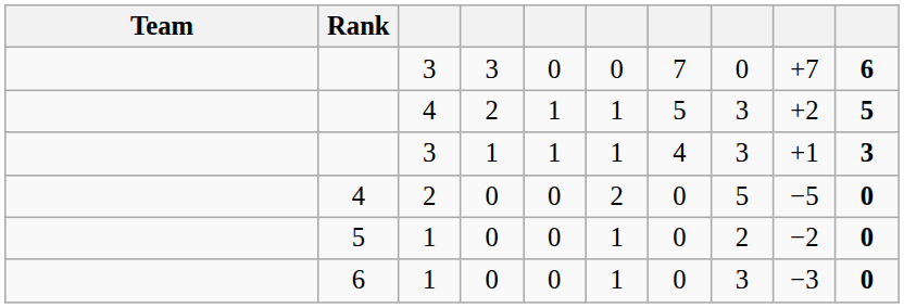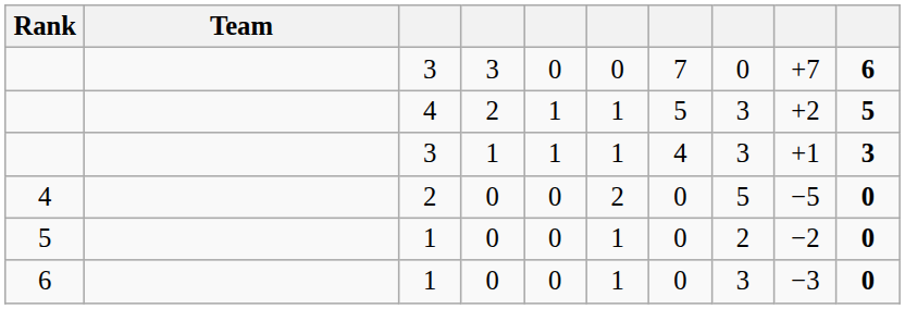columns swapped: Rank <-> Team
